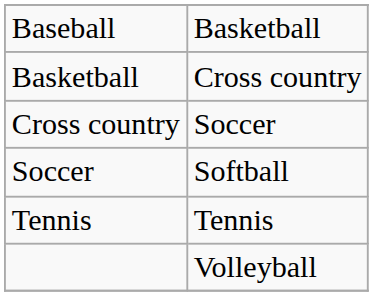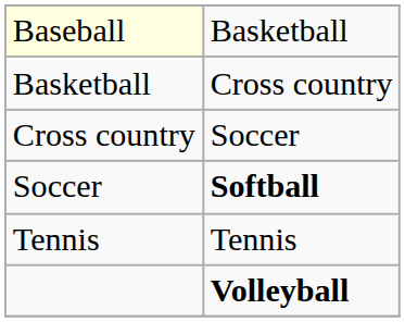row 1 | column 1: no background -> lightyellow background
row 4 | column 2: normal -> bold
row 6 | column 2: normal -> bold
